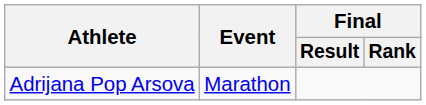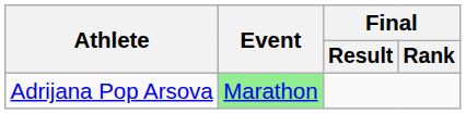Adrijana Pop Arsova | Event: no background -> lightgreen background
